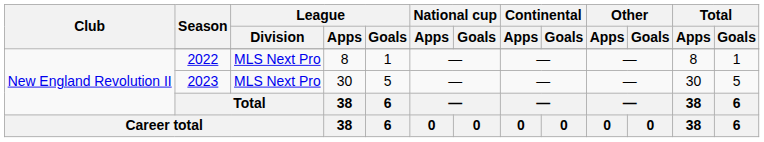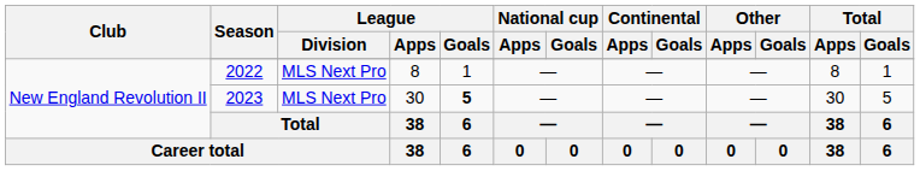2023 | League / Goals: normal -> bold
